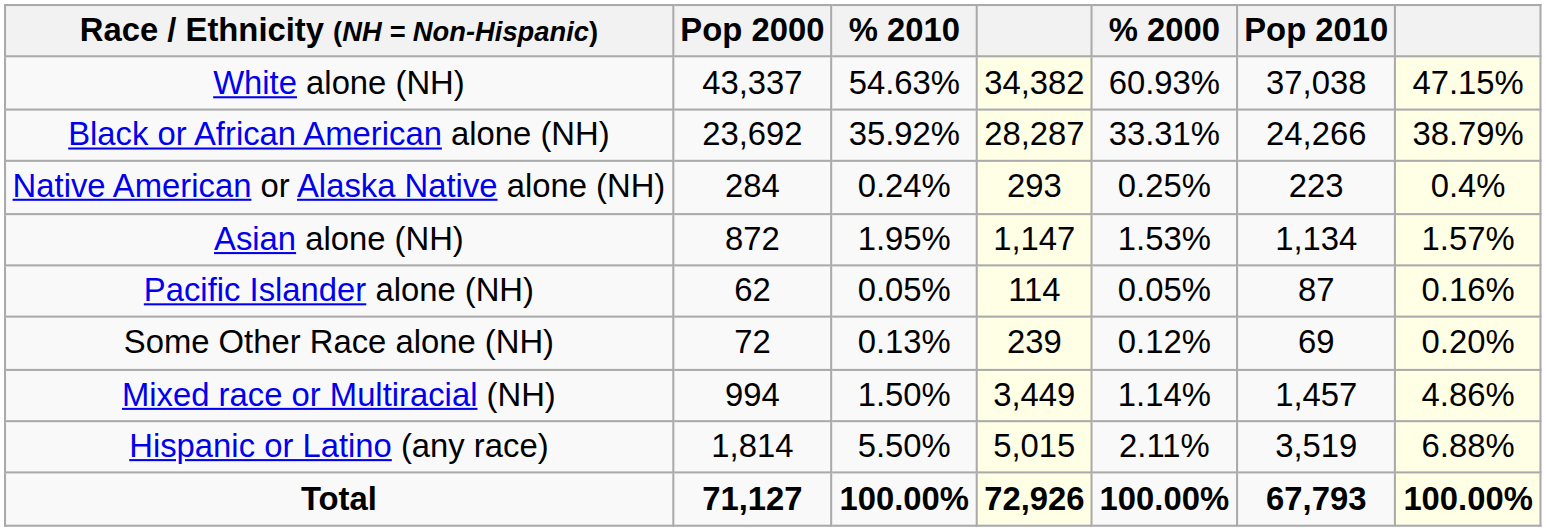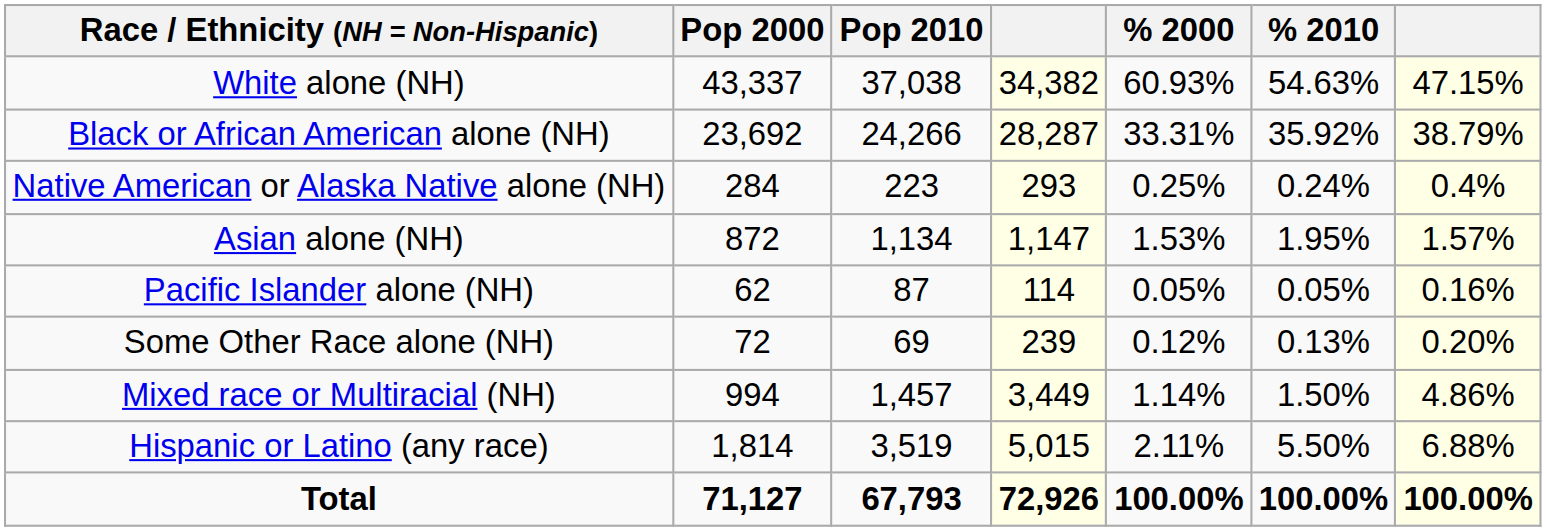columns swapped: Pop 2010 <-> % 2010
